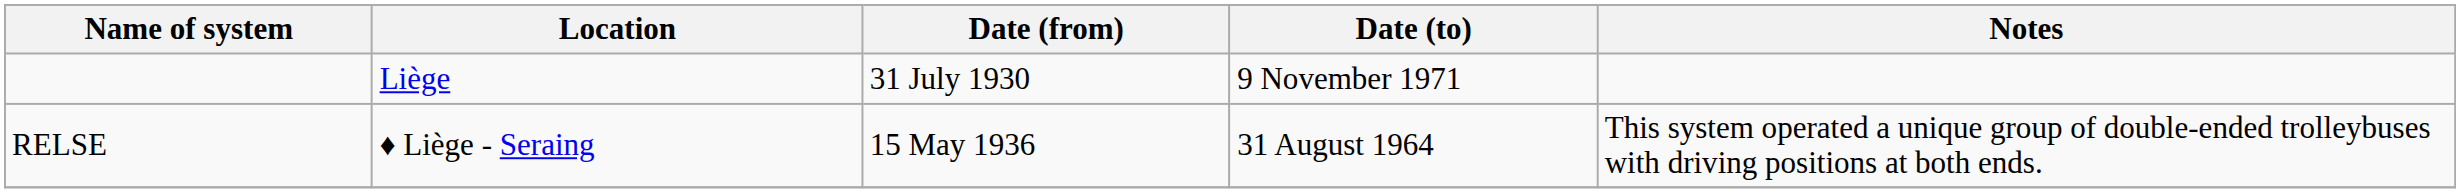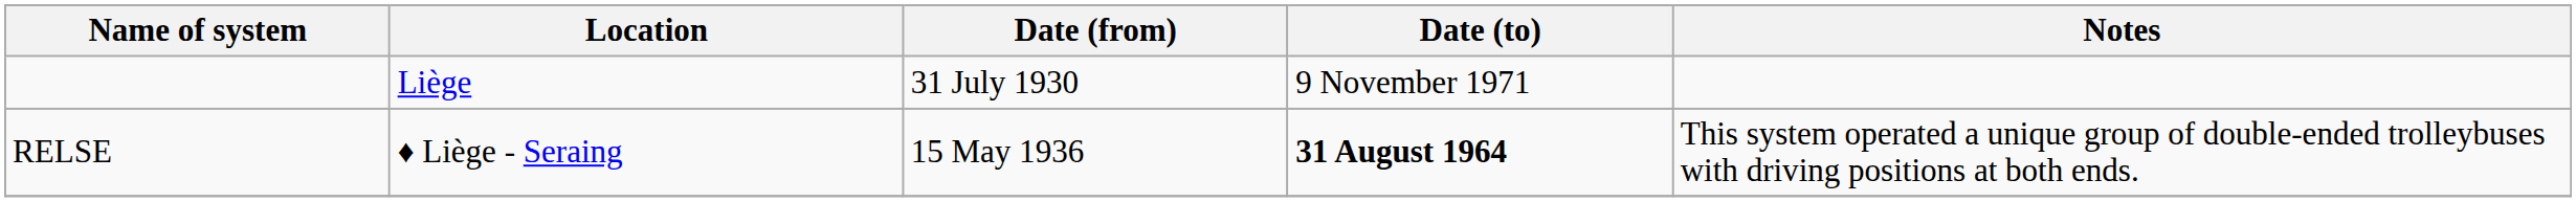RELSE | Date (to): normal -> bold
